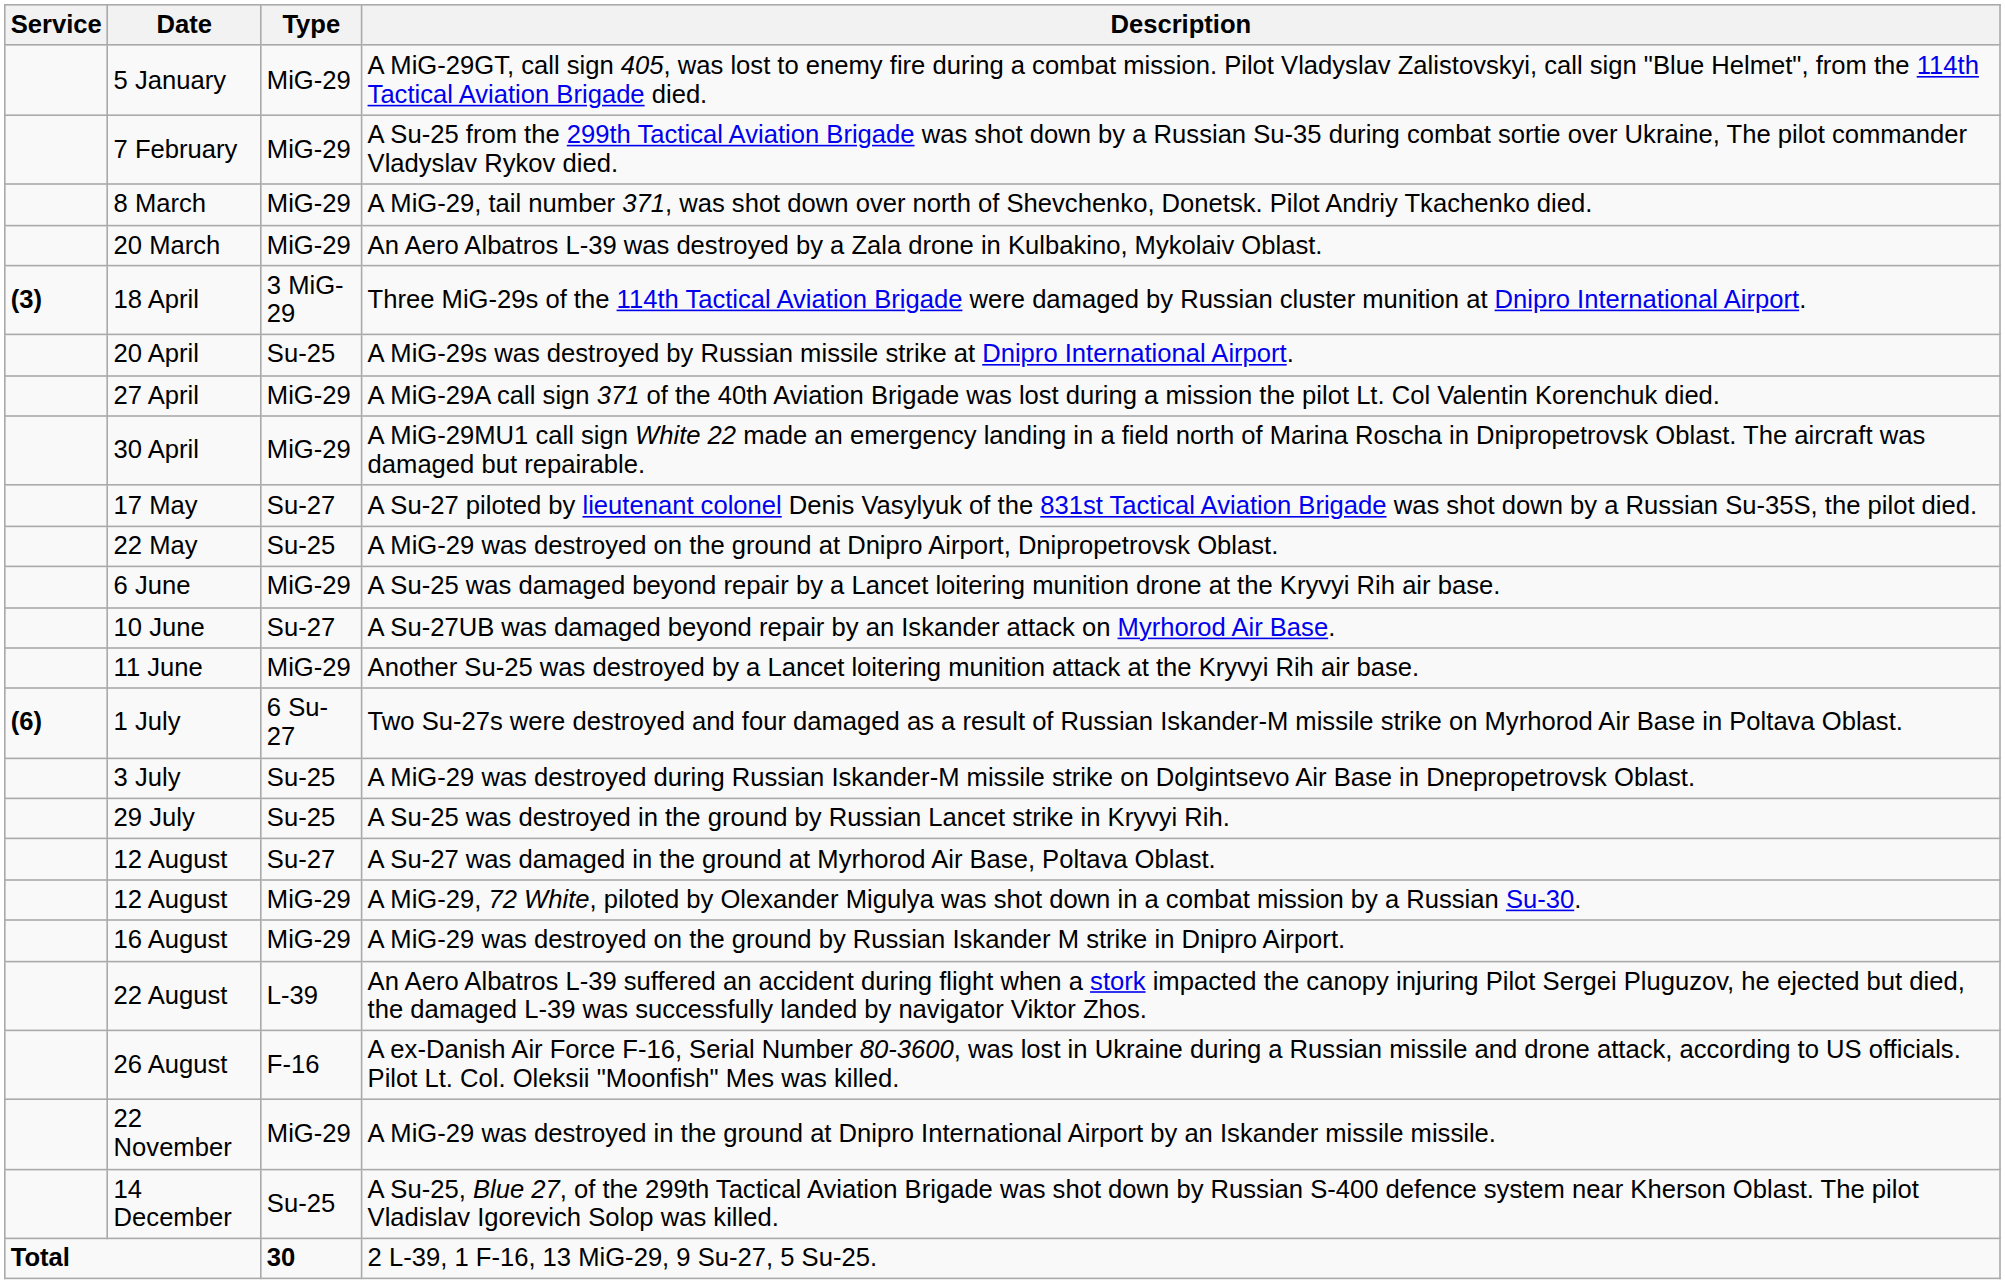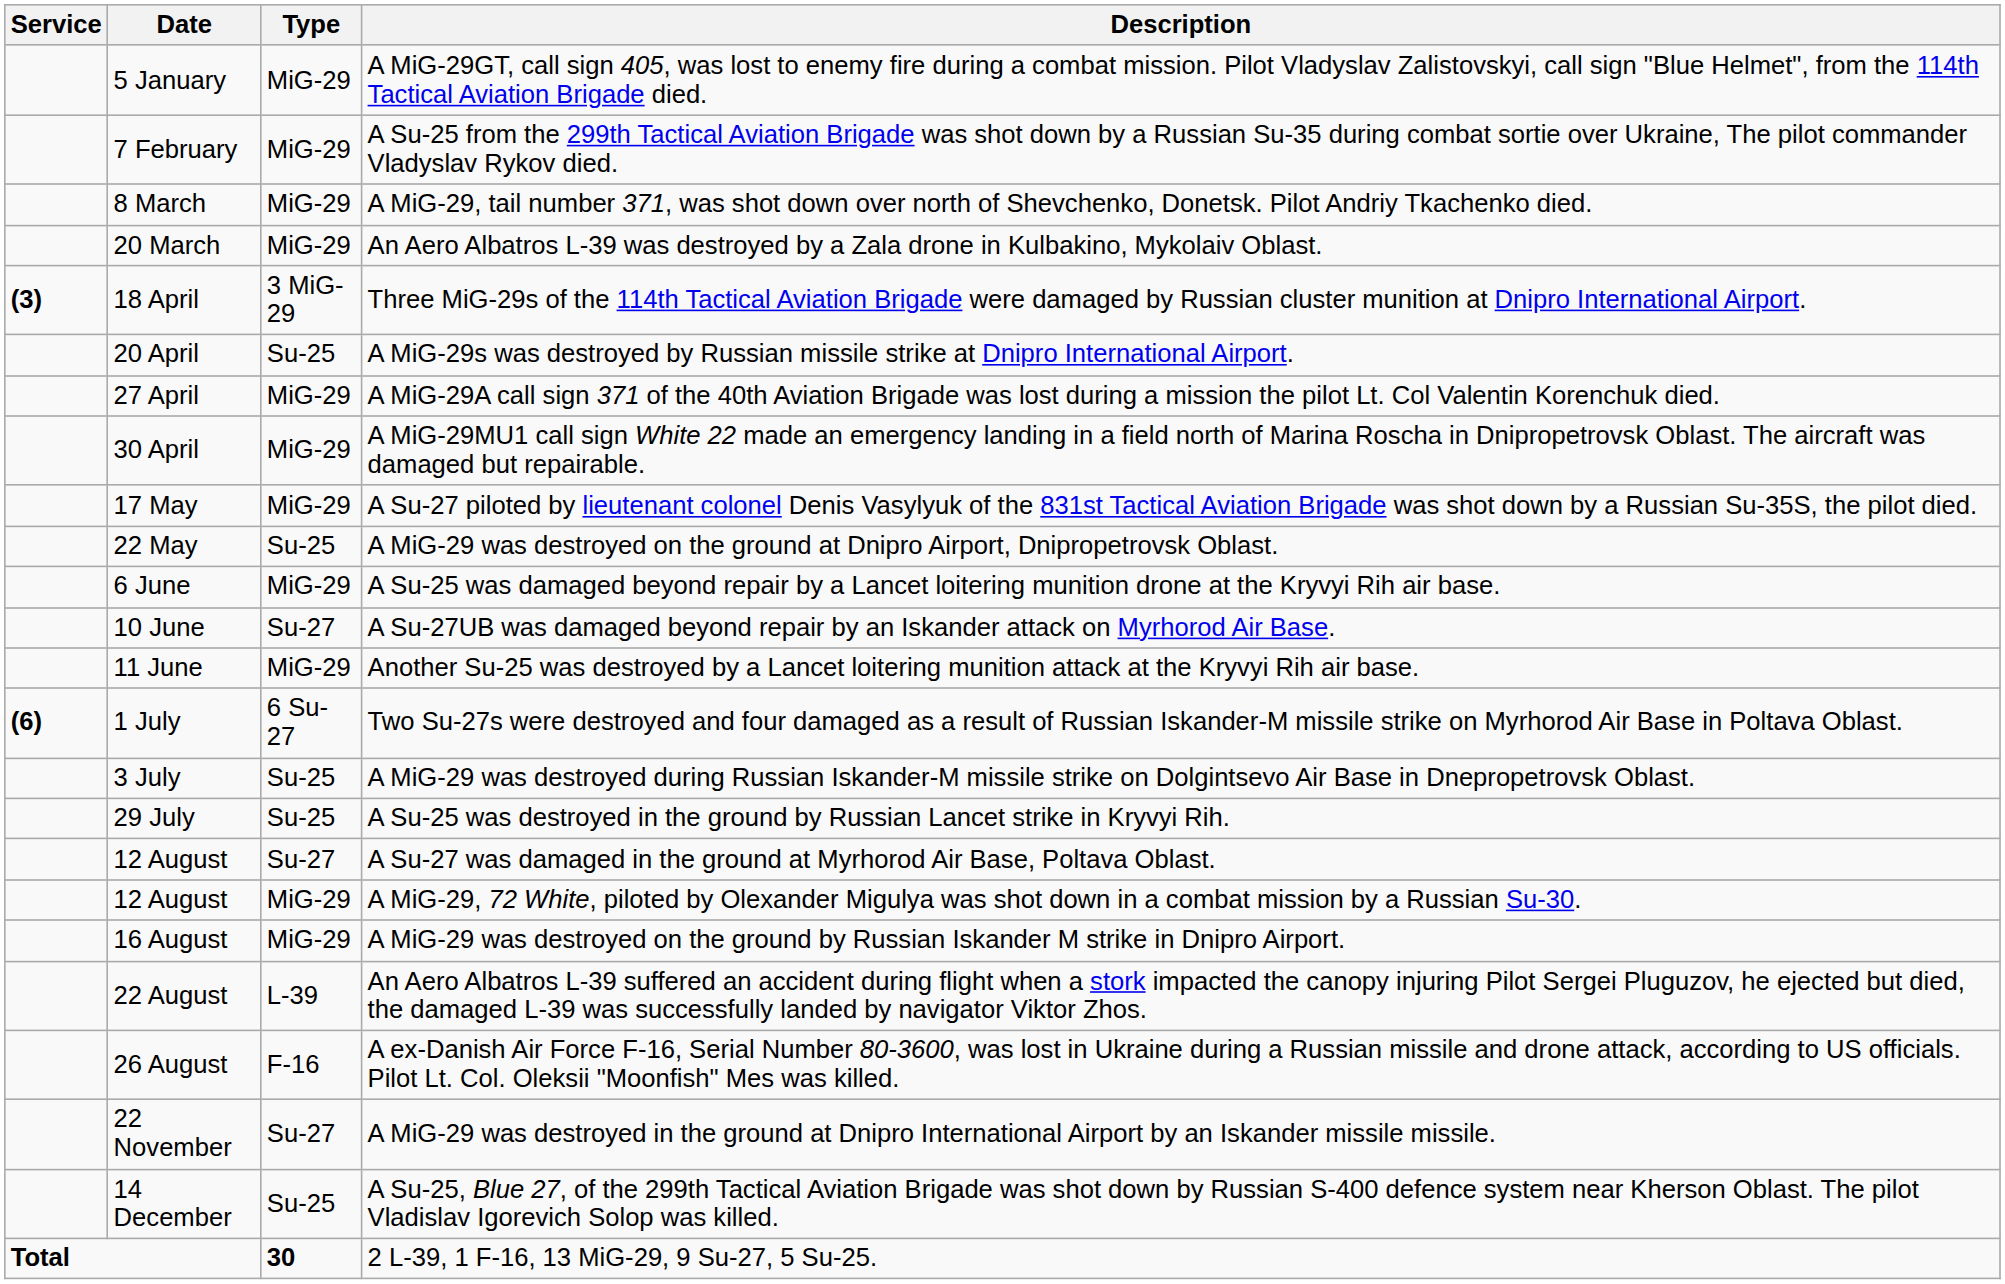row 10 | Type: Su-27 -> MiG-29
row 23 | Type: MiG-29 -> Su-27
